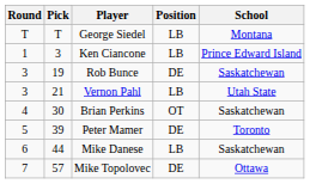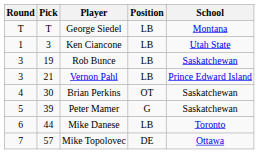Ken Ciancone | School: Prince Edward Island -> Utah State
Rob Bunce | Position: DE -> LB
Vernon Pahl | School: Utah State -> Prince Edward Island
Peter Mamer | Position: DE -> G
Peter Mamer | School: Toronto -> Saskatchewan
Mike Danese | School: Saskatchewan -> Toronto
